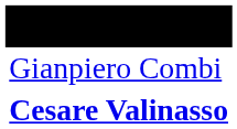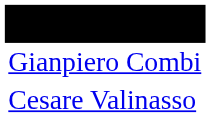Cesare Valinasso | column 1: bold -> normal
